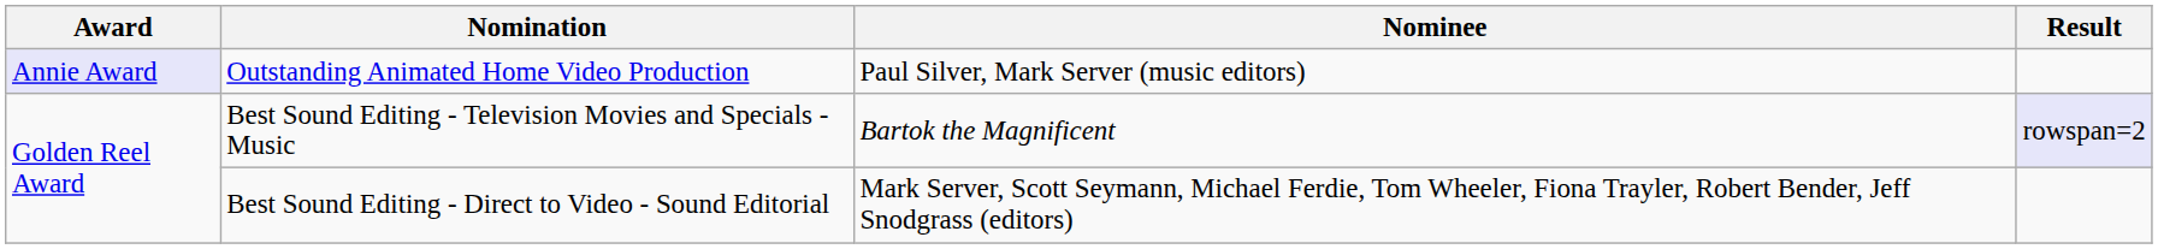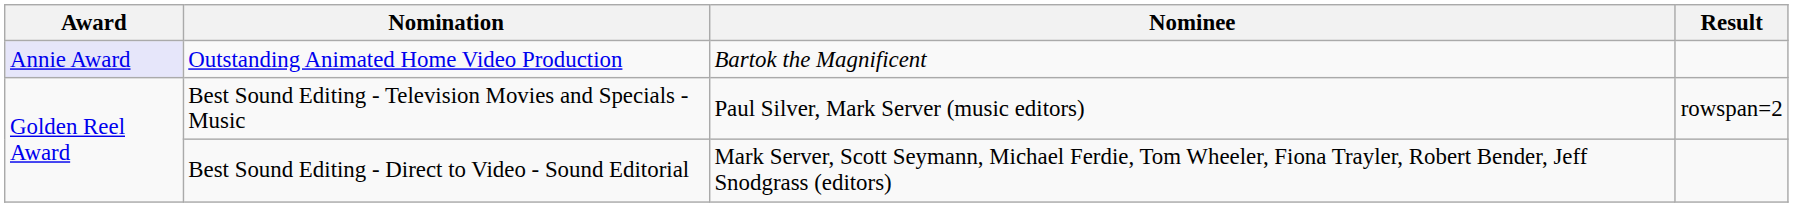Outstanding Animated Home Video Production | Nominee: Paul Silver, Mark Server (music editors) -> Bartok the Magnificent
Best Sound Editing - Television Movies and Specials - Music | Nominee: Bartok the Magnificent -> Paul Silver, Mark Server (music editors)
Best Sound Editing - Television Movies and Specials - Music | Result: lavender background -> no background
